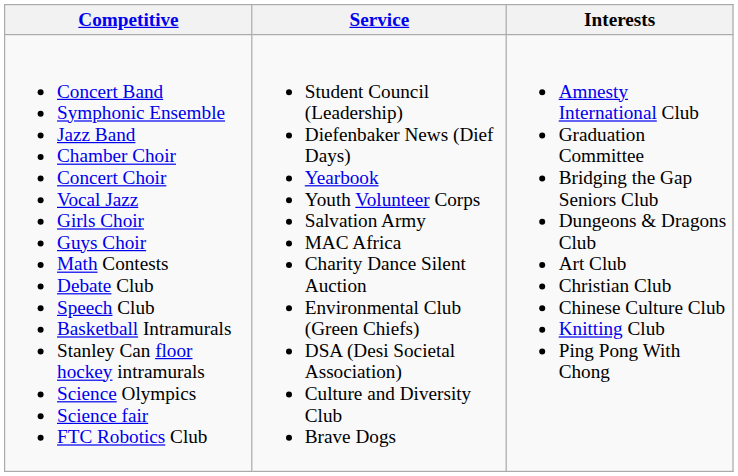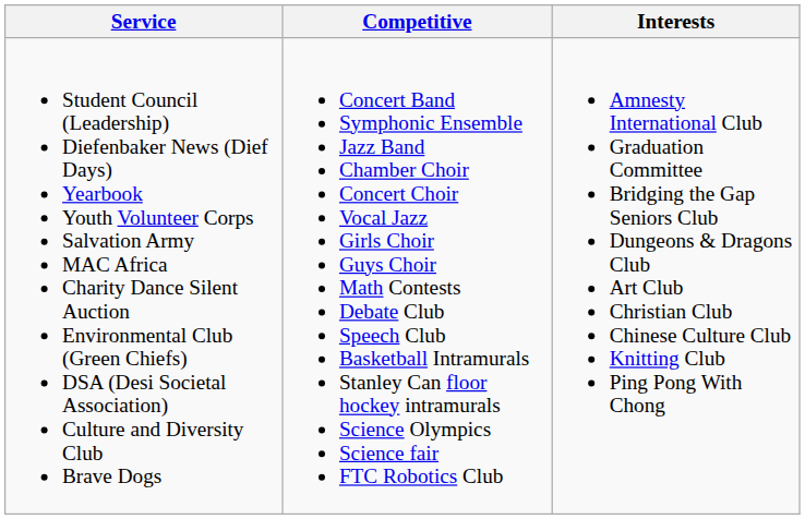columns swapped: Competitive <-> Service
